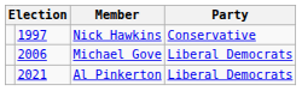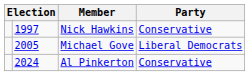Michael Gove | column 2: 2006 -> 2005
Al Pinkerton | column 2: 2021 -> 2024
Al Pinkerton | Party: Liberal Democrats -> Conservative
